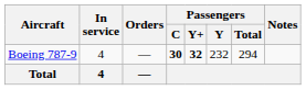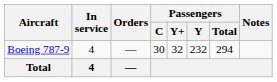Boeing 787-9 | Passengers / C: bold -> normal
Boeing 787-9 | Passengers / Y+: bold -> normal
